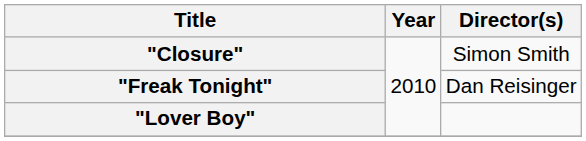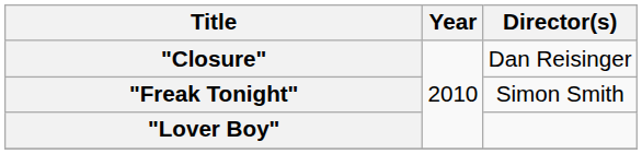"Closure" | Director(s): Simon Smith -> Dan Reisinger
"Freak Tonight" | Director(s): Dan Reisinger -> Simon Smith
